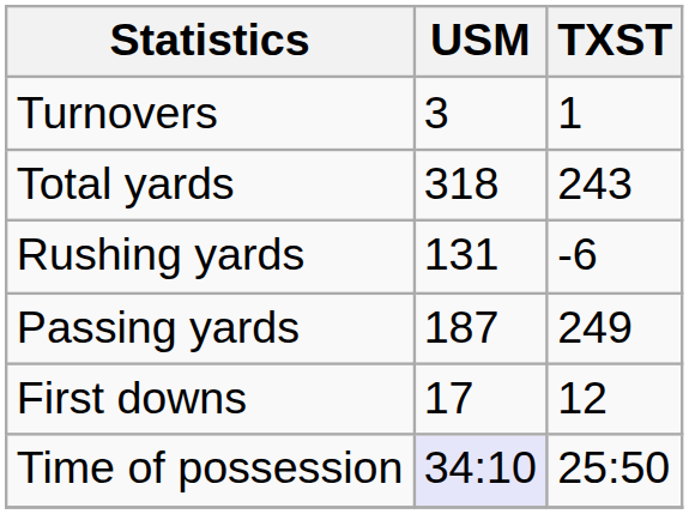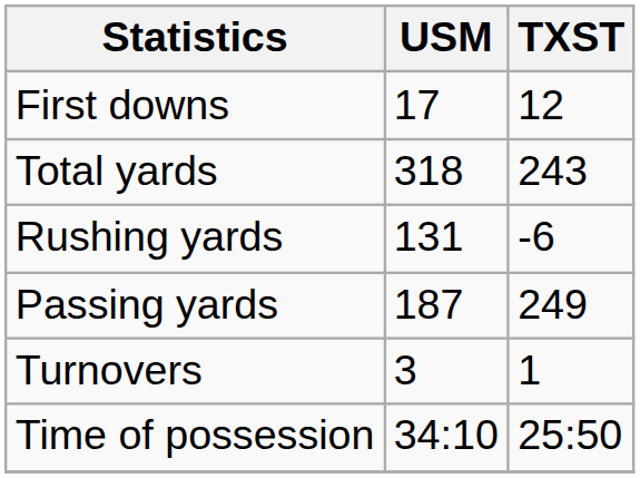rows swapped: First downs <-> Turnovers
Time of possession | USM: lavender background -> no background
